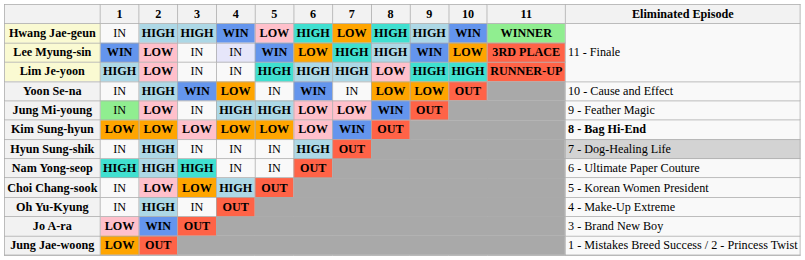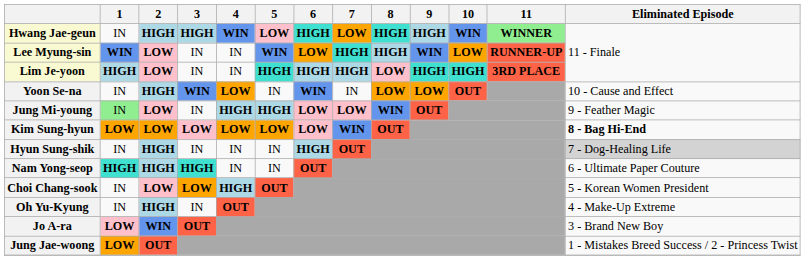Lee Myung-sin | 4: lavender background -> no background
Lee Myung-sin | 11: 3RD PLACE -> RUNNER-UP
Lim Je-yoon | 11: RUNNER-UP -> 3RD PLACE
